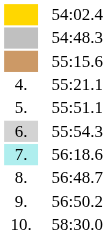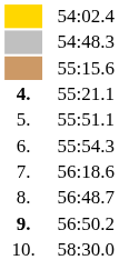55:21.1 | column 1: normal -> bold
55:54.3 | column 1: lightgrey background -> no background
56:18.6 | column 1: paleturquoise background -> no background
56:50.2 | column 1: normal -> bold
